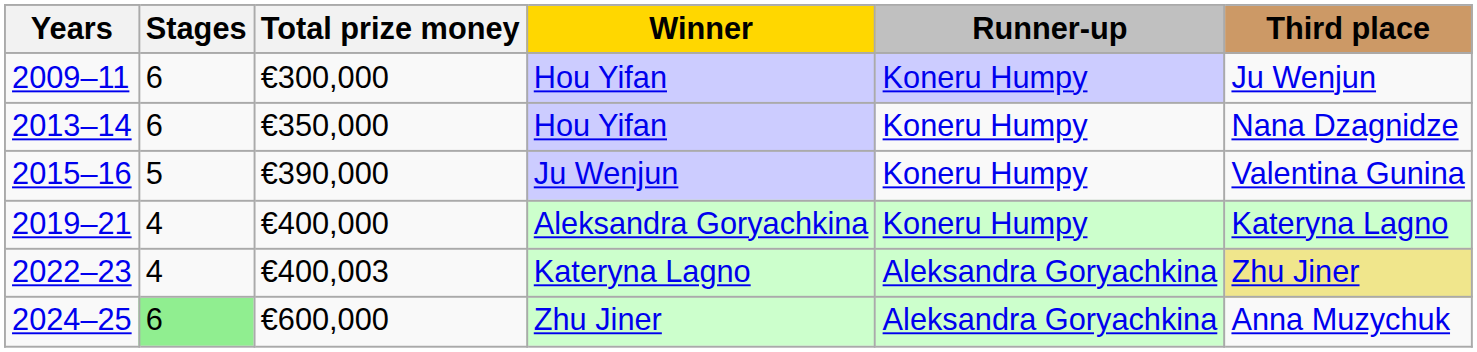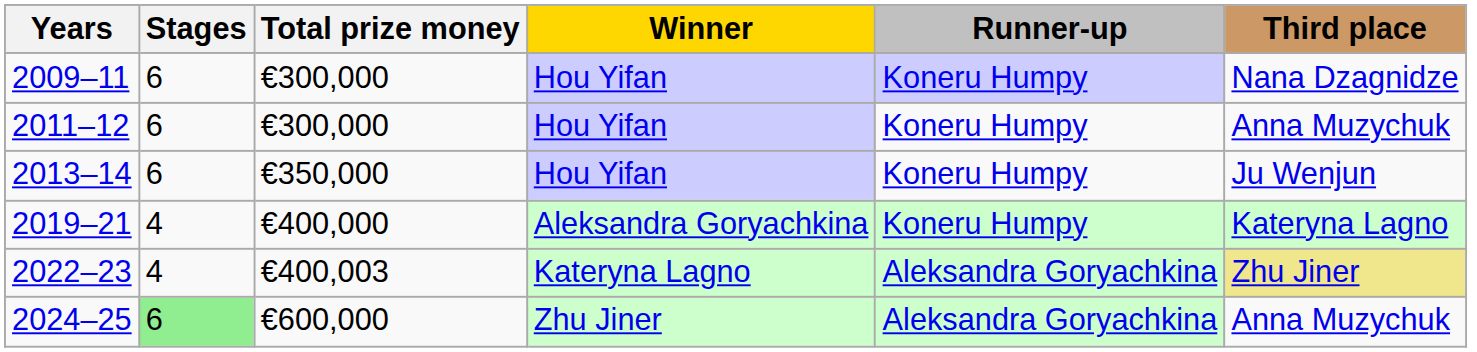2009–11 | Third place: Ju Wenjun -> Nana Dzagnidze
+ row: 2011–12 | 6 | €300,000 | Hou Yifan | Koneru Humpy | Anna Muzychuk
2013–14 | Third place: Nana Dzagnidze -> Ju Wenjun
- row: 2015–16 | 5 | €390,000 | Ju Wenjun | Koneru Humpy | Valentina Gunina
